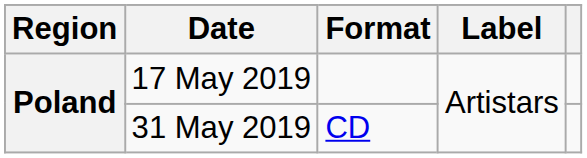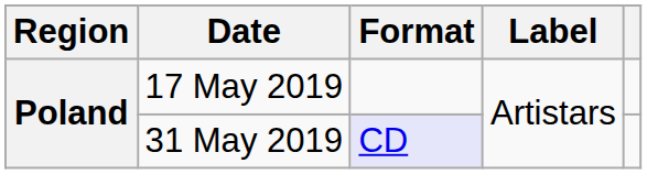31 May 2019 | Format: no background -> lavender background
